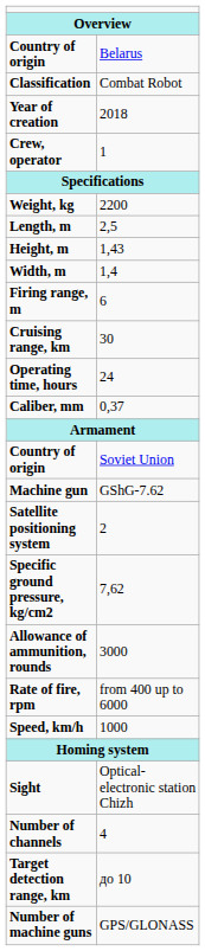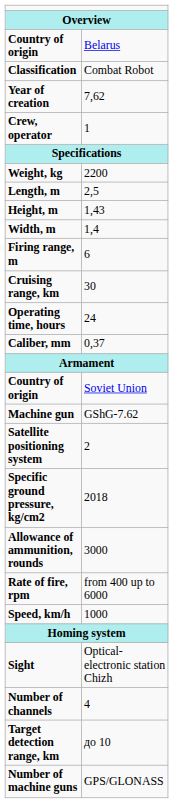row 5 | column 2: 2018 -> 7,62
row 20 | column 2: 7,62 -> 2018
